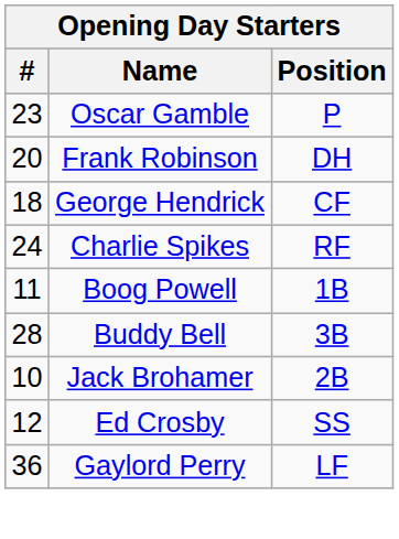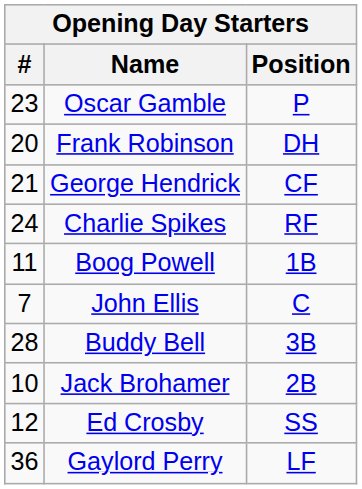George Hendrick | #: 18 -> 21
+ row: 7 | John Ellis | C
